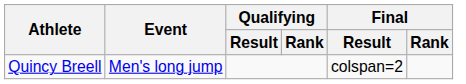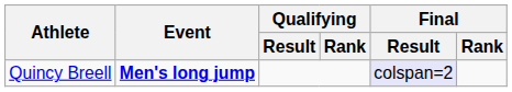Quincy Breell | Event: normal -> bold
Quincy Breell | Final / Result: no background -> lavender background
